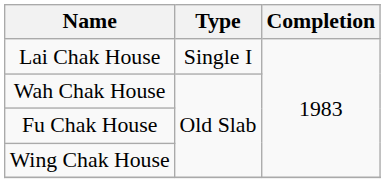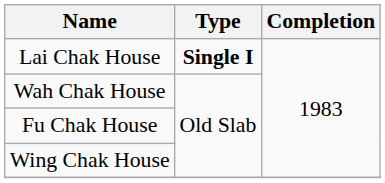Lai Chak House | Type: normal -> bold
